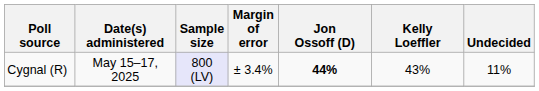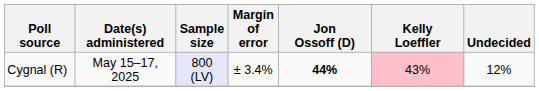Cygnal (R) | Kelly Loeffler: no background -> pink background
Cygnal (R) | Undecided: 11% -> 12%
